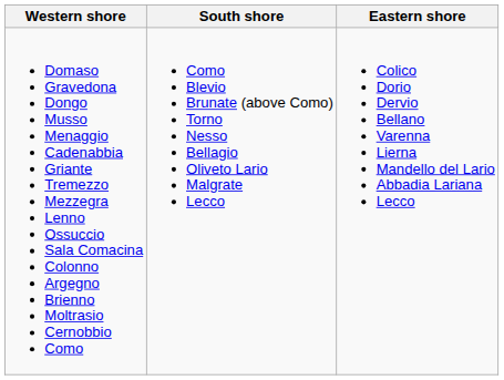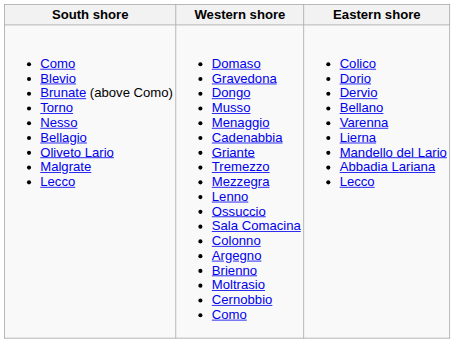columns swapped: Western shore <-> South shore
